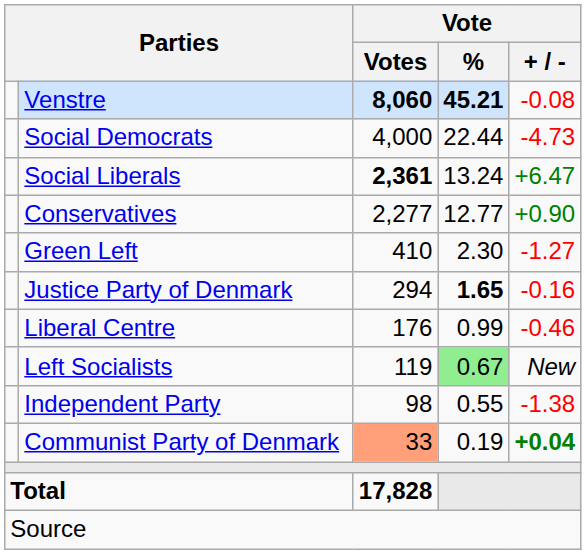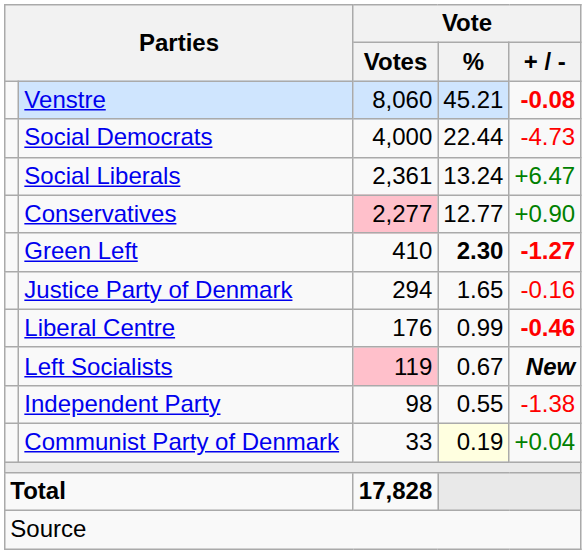Venstre | Vote / Votes: bold -> normal
Venstre | Vote / %: bold -> normal
Venstre | Vote / + / -: normal -> bold
Social Liberals | Vote / Votes: bold -> normal
Conservatives | Vote / Votes: no background -> pink background
Green Left | Vote / %: normal -> bold
Green Left | Vote / + / -: normal -> bold
Justice Party of Denmark | Vote / %: bold -> normal
Liberal Centre | Vote / + / -: normal -> bold
Left Socialists | Vote / Votes: no background -> pink background
Left Socialists | Vote / %: lightgreen background -> no background
Left Socialists | Vote / + / -: normal -> bold
Communist Party of Denmark | Vote / Votes: lightsalmon background -> no background
Communist Party of Denmark | Vote / %: no background -> lightyellow background
Communist Party of Denmark | Vote / + / -: bold -> normal
